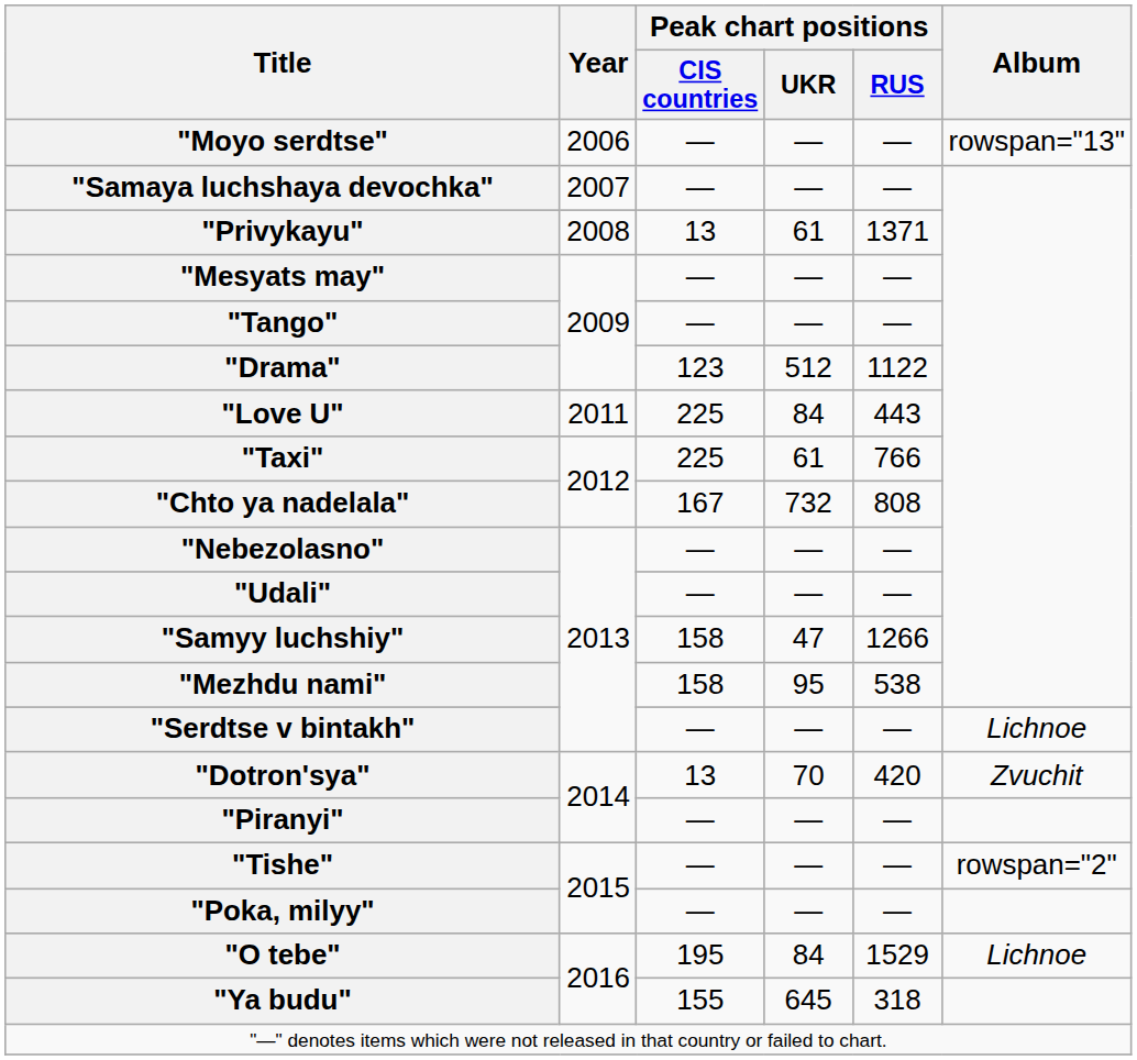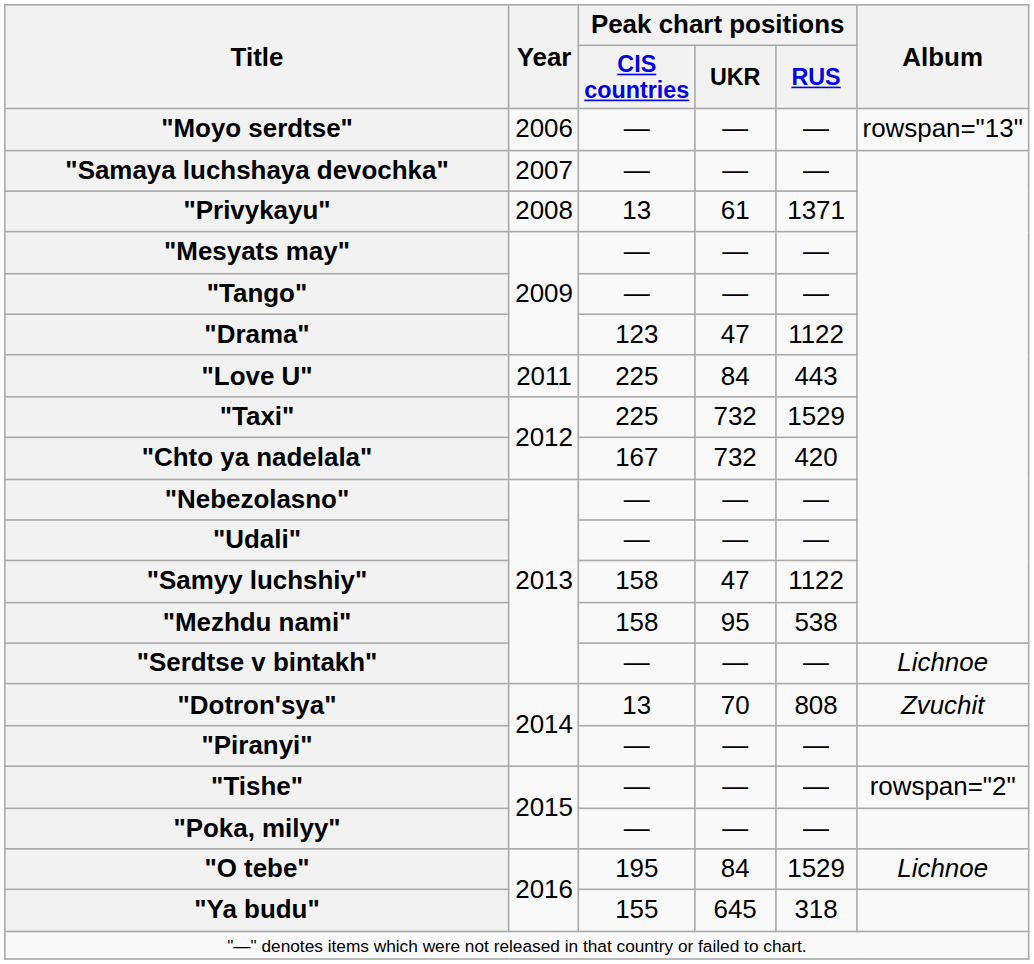"Drama" | Peak chart positions / UKR: 512 -> 47
"Taxi" | Peak chart positions / UKR: 61 -> 732
"Taxi" | Peak chart positions / RUS: 766 -> 1529
"Chto ya nadelala" | Peak chart positions / RUS: 808 -> 420
"Samyy luchshiy" | Peak chart positions / RUS: 1266 -> 1122
"Dotron'sya" | Peak chart positions / RUS: 420 -> 808
